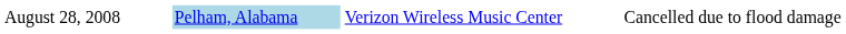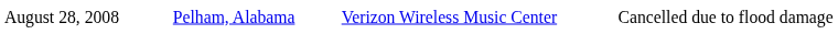August 28, 2008 | column 2: lightblue background -> no background
